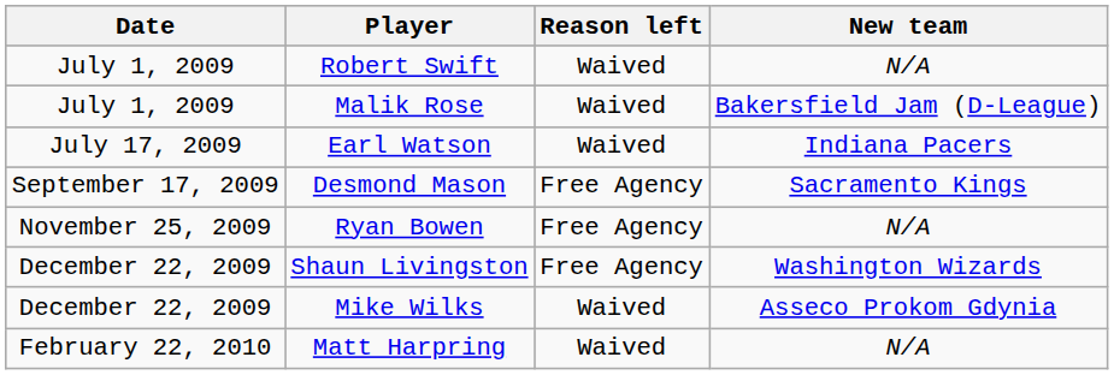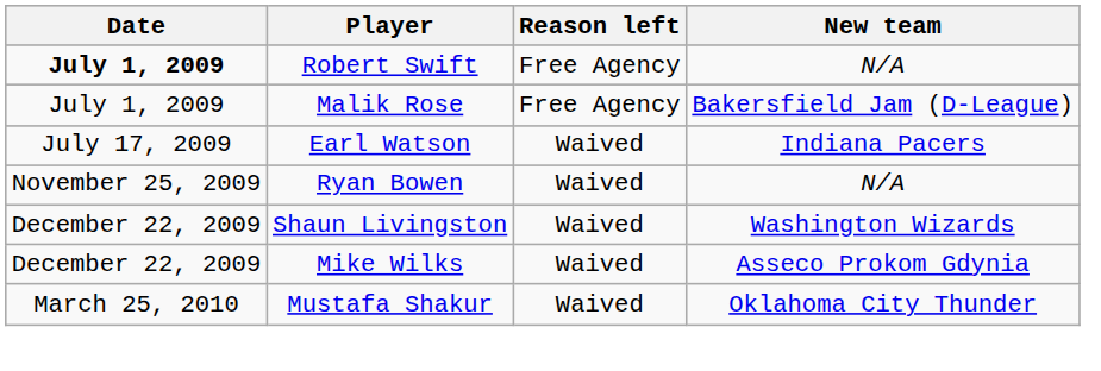Robert Swift | Date: normal -> bold
Robert Swift | Reason left: Waived -> Free Agency
Malik Rose | Reason left: Waived -> Free Agency
- row: September 17, 2009 | Desmond Mason | Free Agency | Sacramento Kings
Ryan Bowen | Reason left: Free Agency -> Waived
Shaun Livingston | Reason left: Free Agency -> Waived
- row: February 22, 2010 | Matt Harpring | Waived | N/A
+ row: March 25, 2010 | Mustafa Shakur | Waived | Oklahoma City Thunder
